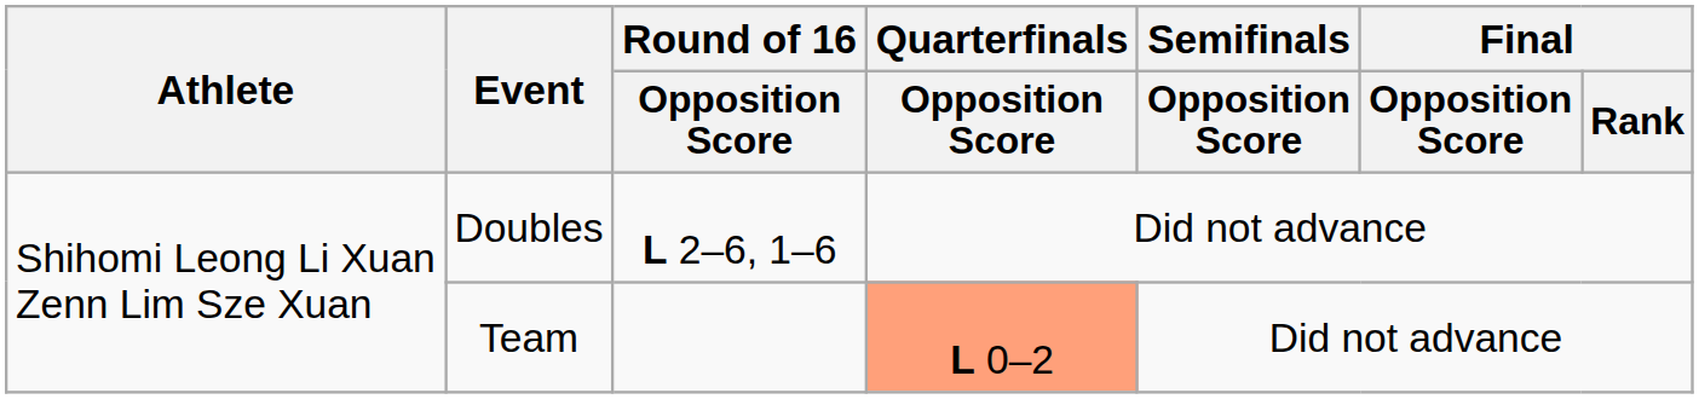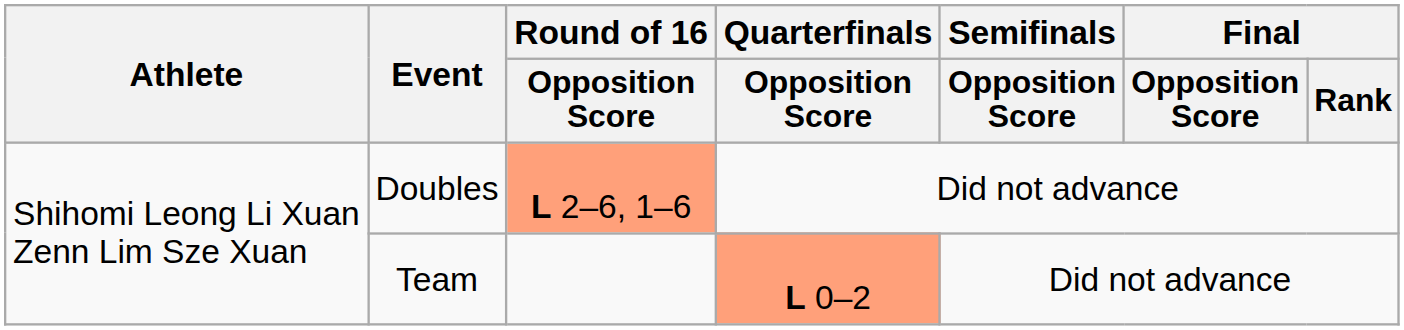Doubles | Round of 16 / Opposition Score: no background -> lightsalmon background
